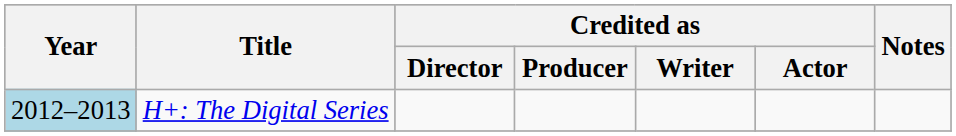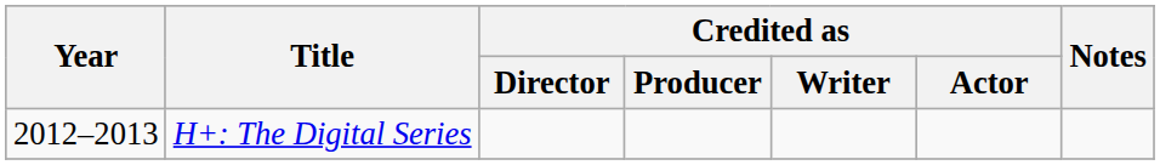H+: The Digital Series | Year: lightblue background -> no background
